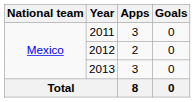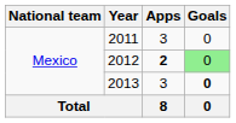2012 | Apps: normal -> bold
2012 | Goals: no background -> lightgreen background
2013 | Goals: normal -> bold
